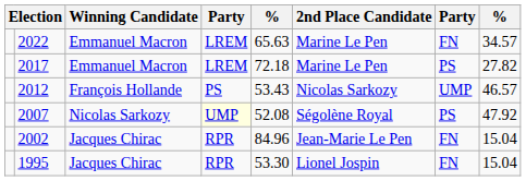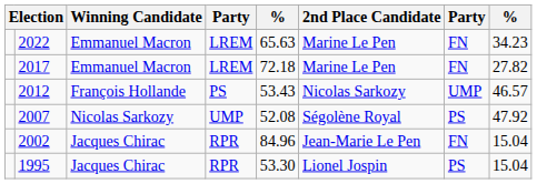2022 | column 8: 34.57 -> 34.23
2017 | column 7: PS -> FN
2007 | column 4: lightyellow background -> no background
1995 | column 7: FN -> PS
